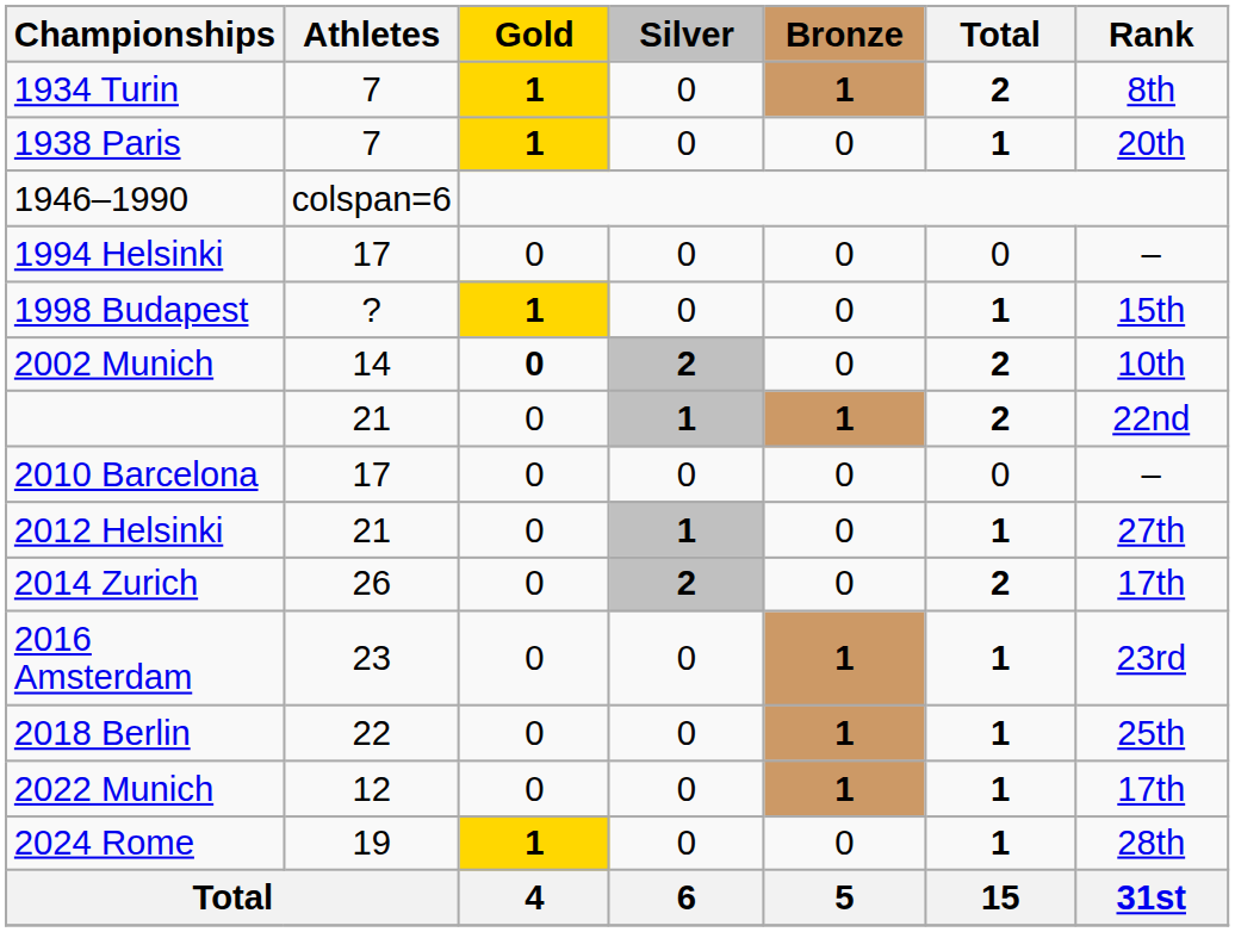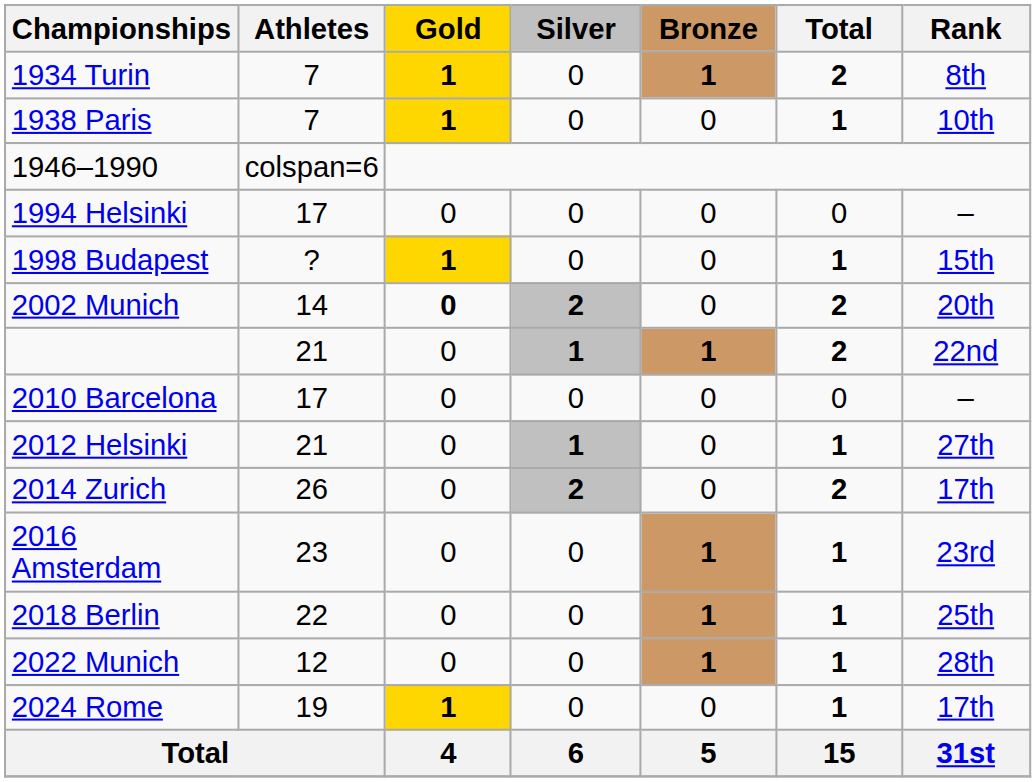1938 Paris | Rank: 20th -> 10th
2002 Munich | Rank: 10th -> 20th
2022 Munich | Rank: 17th -> 28th
2024 Rome | Rank: 28th -> 17th
